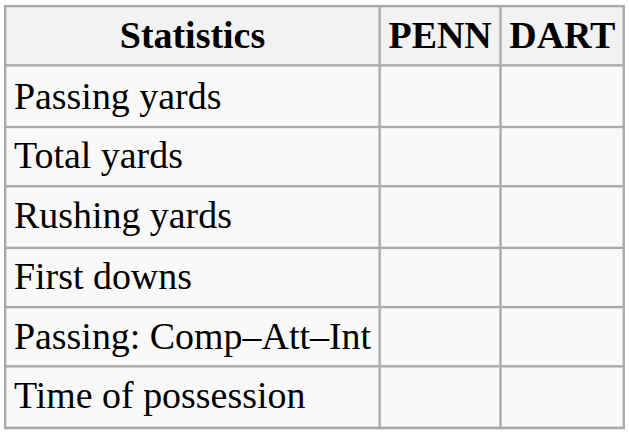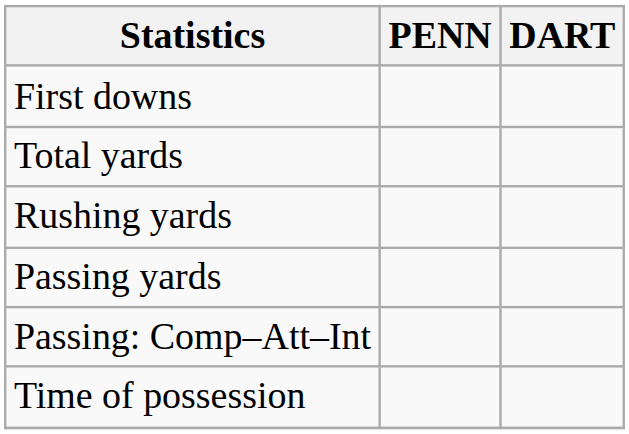rows swapped: First downs <-> Passing yards
